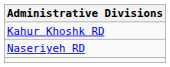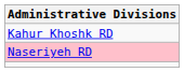row 3 | column 1: no background -> pink background
